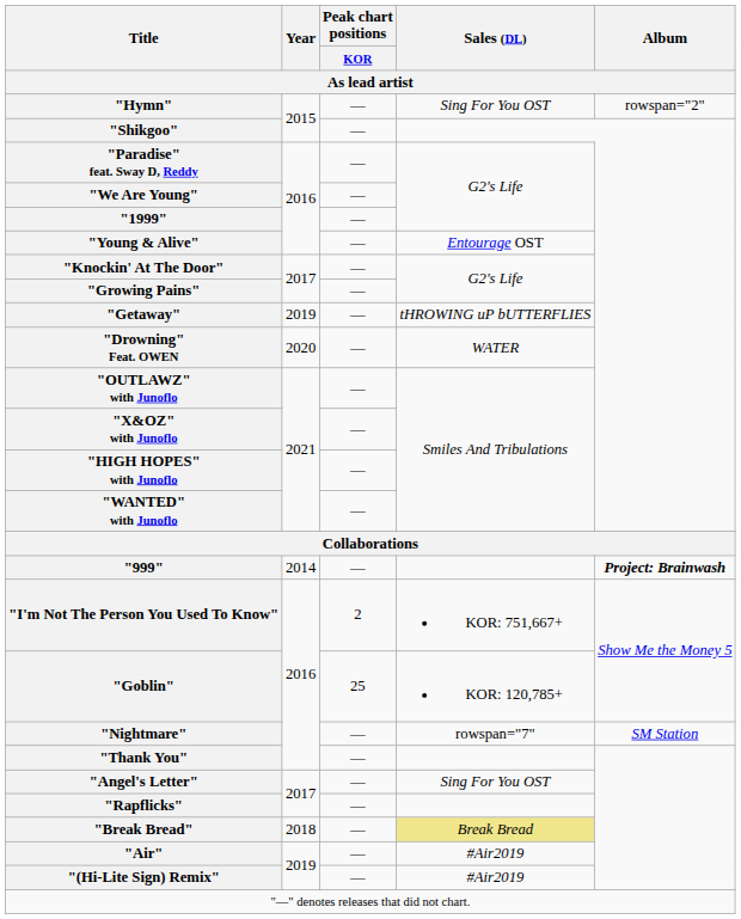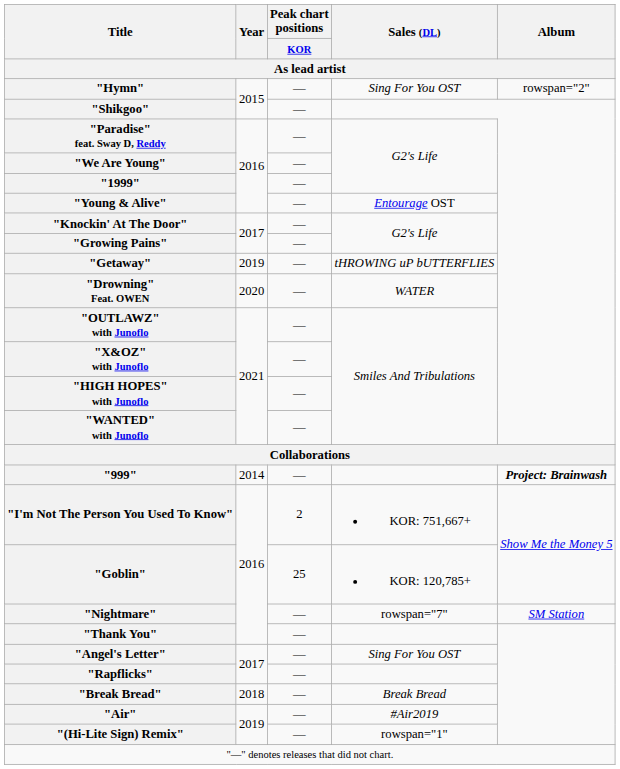"Break Bread" | Sales (DL): khaki background -> no background
"(Hi-Lite Sign) Remix" | Sales (DL): #Air2019 -> rowspan="1"
